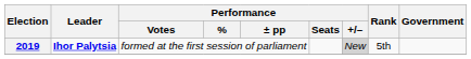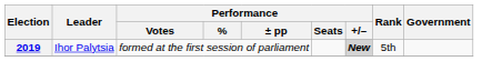2019 | Leader: bold -> normal
2019 | Performance / +/–: normal -> bold
